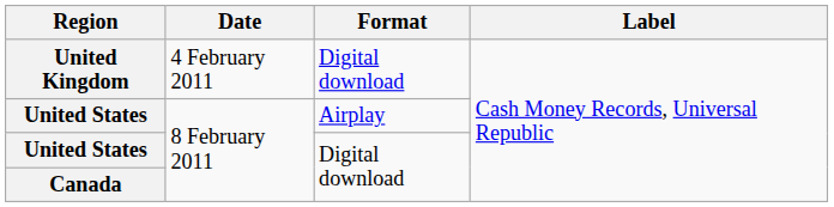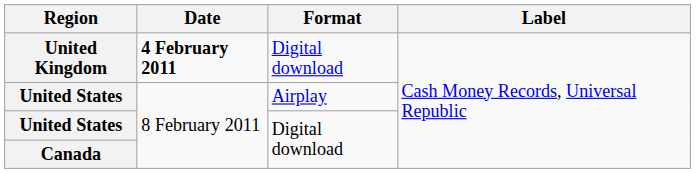United Kingdom | Date: normal -> bold
